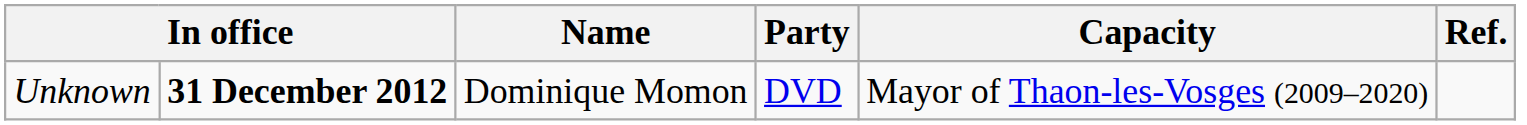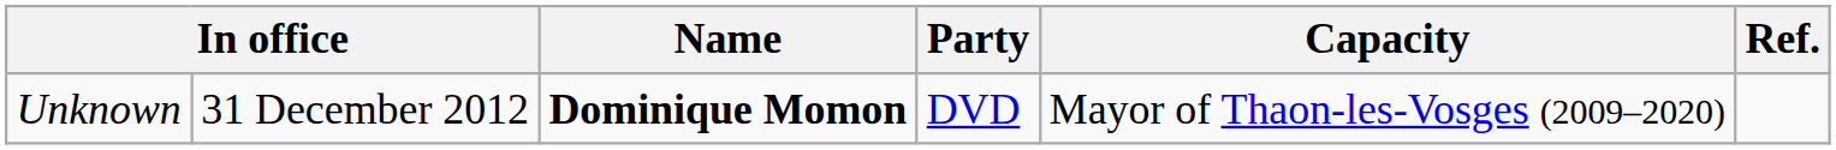Unknown | column 2: bold -> normal
Unknown | Name: normal -> bold
